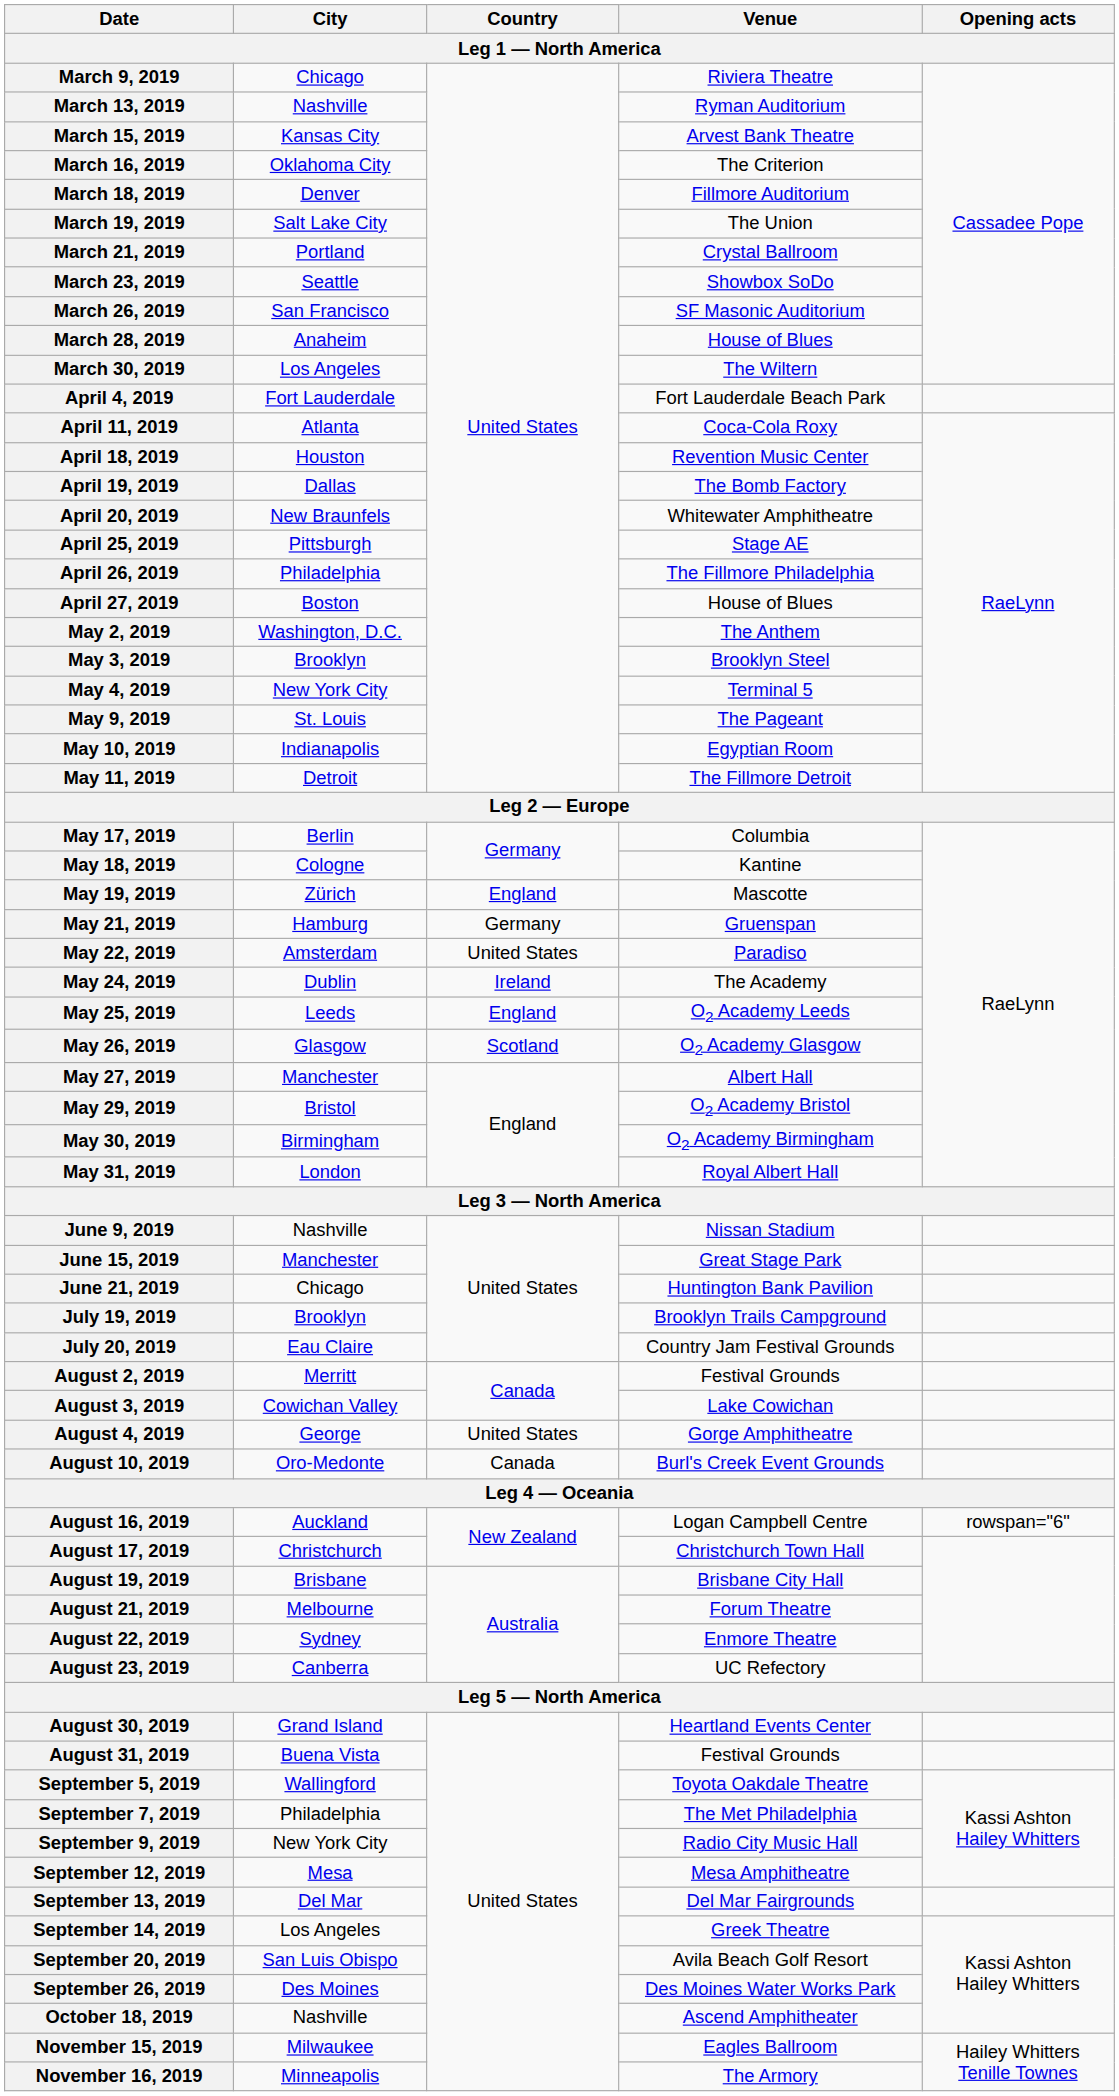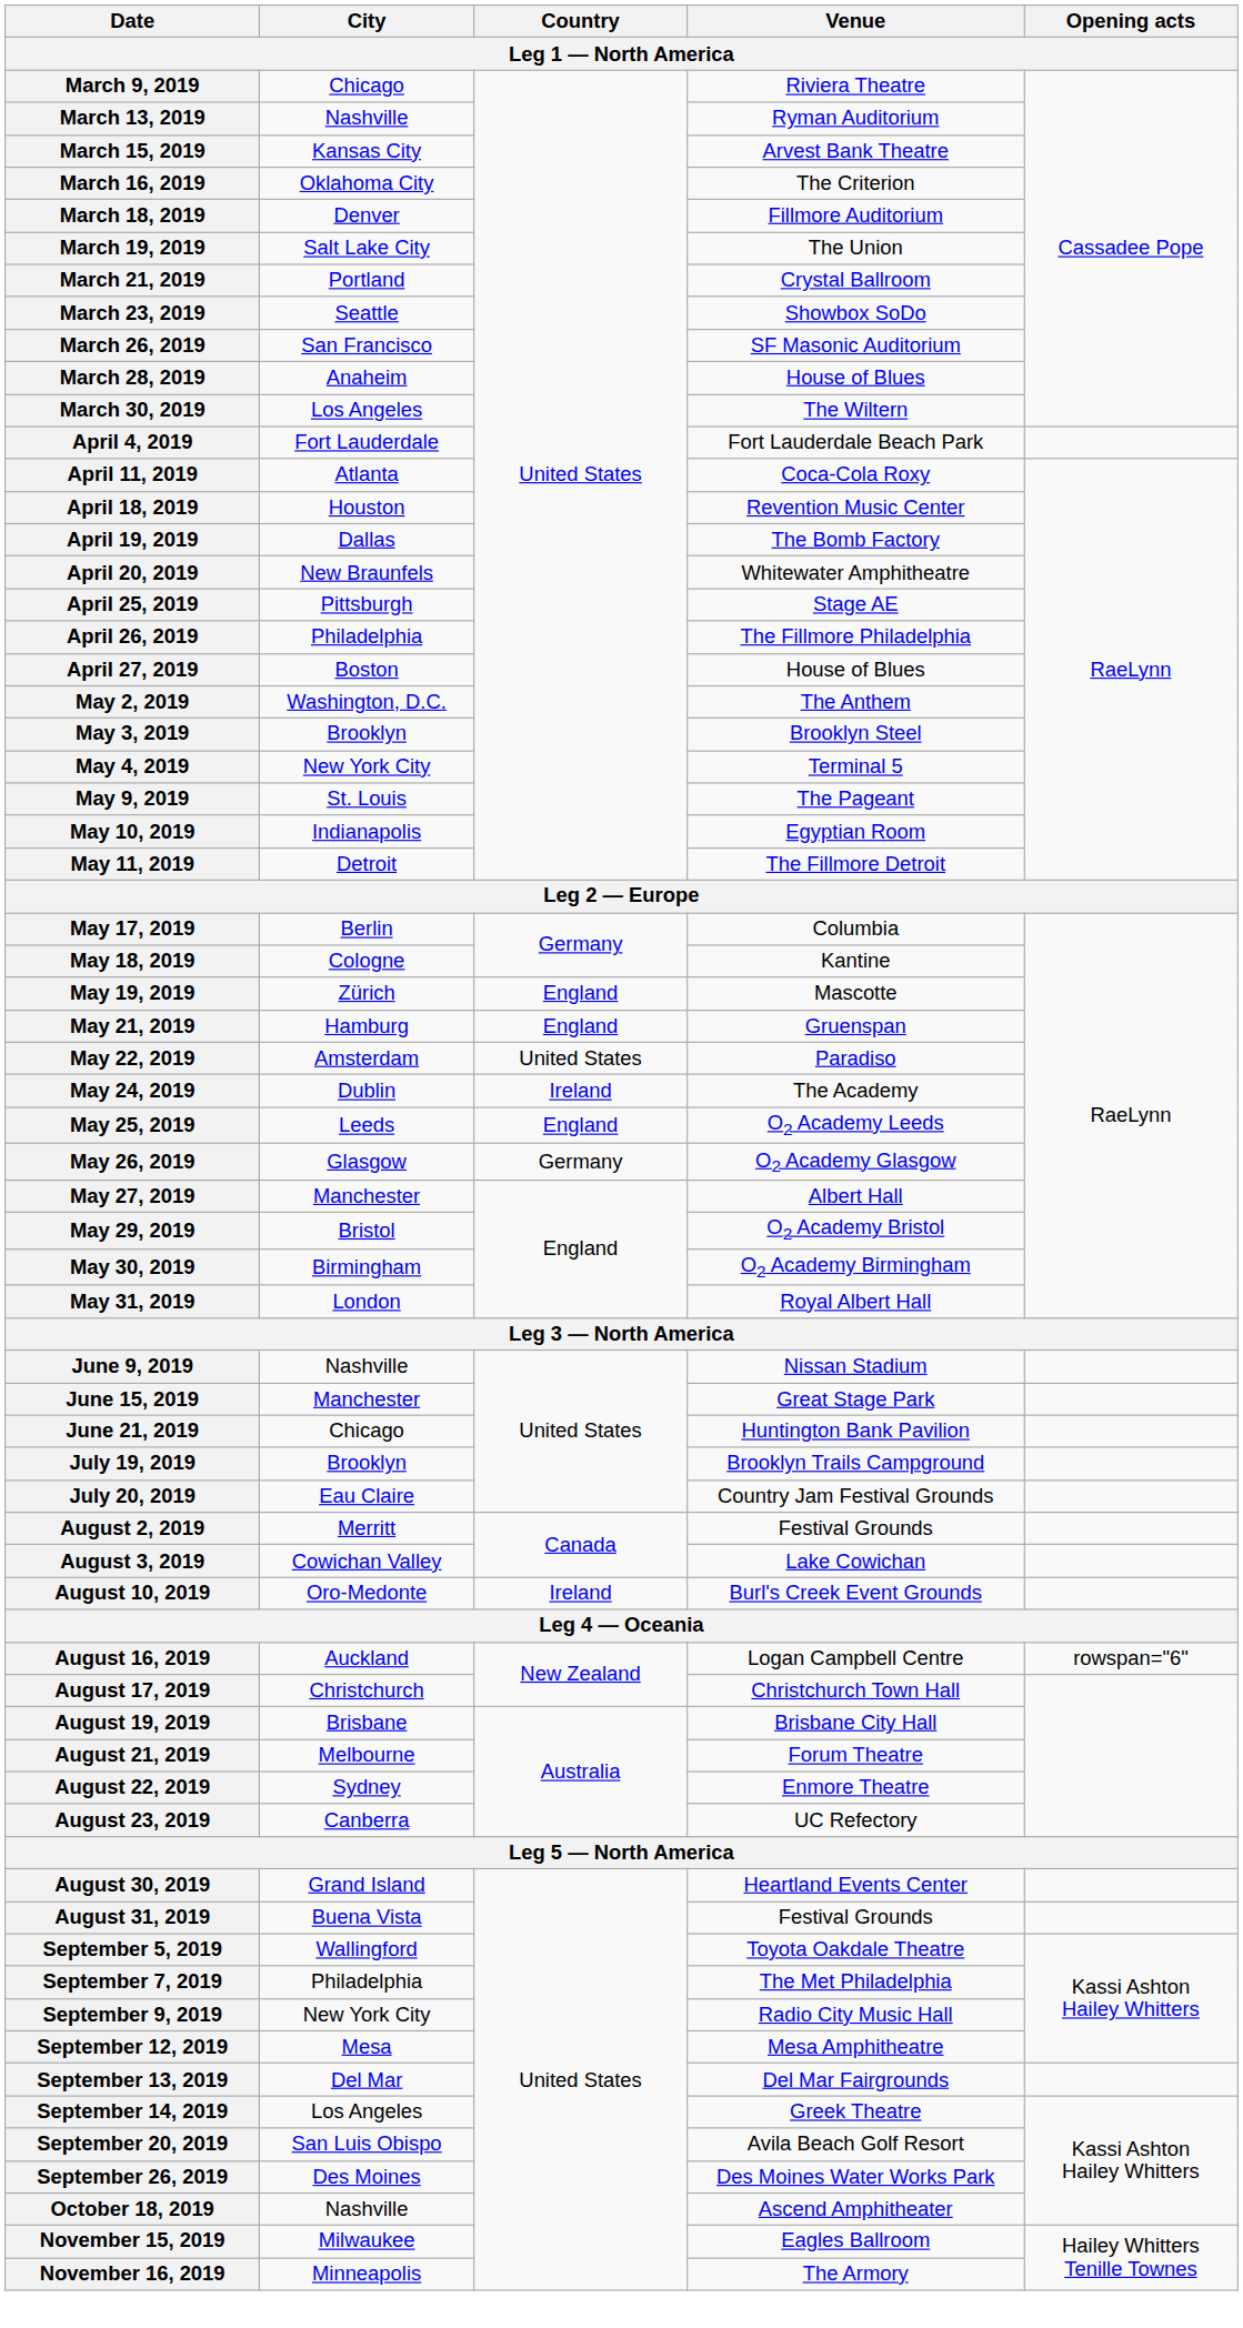May 21, 2019 | Country: Germany -> England
May 26, 2019 | Country: Scotland -> Germany
- row: August 4, 2019 | George | United States | Gorge Amphitheatre
August 10, 2019 | Country: Canada -> Ireland
